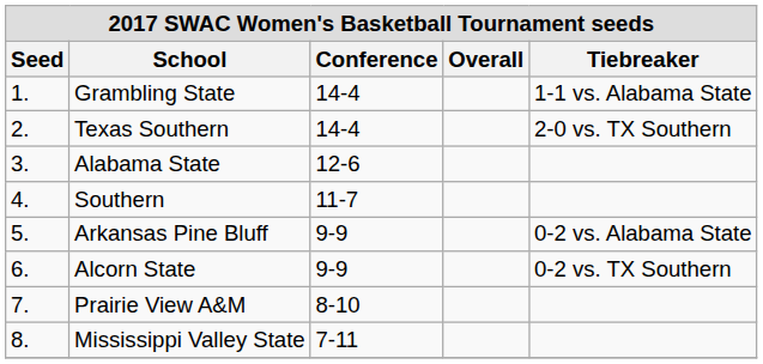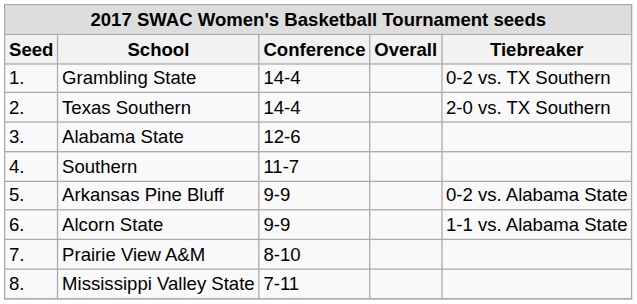Grambling State | Tiebreaker: 1-1 vs. Alabama State -> 0-2 vs. TX Southern
Alcorn State | Tiebreaker: 0-2 vs. TX Southern -> 1-1 vs. Alabama State
